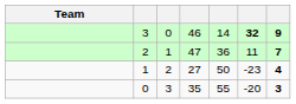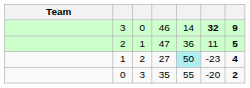row 3 | column 7: 7 -> 5
row 4 | column 5: no background -> paleturquoise background
row 5 | column 7: 3 -> 2
